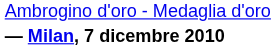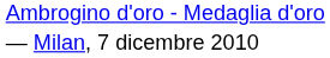— Milan, 7 dicembre 2010 | column 1: bold -> normal
